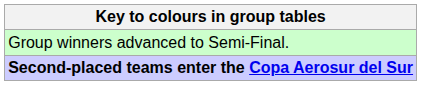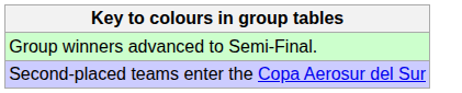row 3 | column 1: bold -> normal
